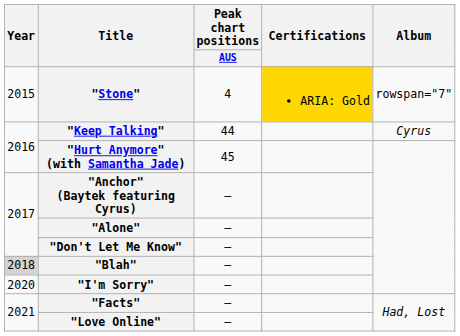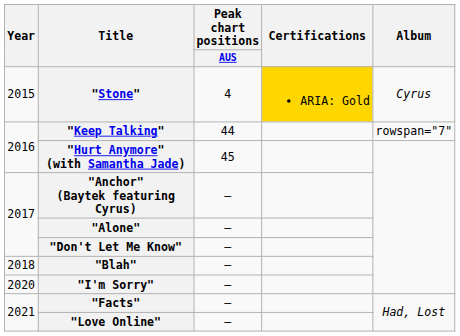"Stone" | Album: rowspan="7" -> Cyrus
"Keep Talking" | Album: Cyrus -> rowspan="7"
"Blah" | Year: lightgrey background -> no background
